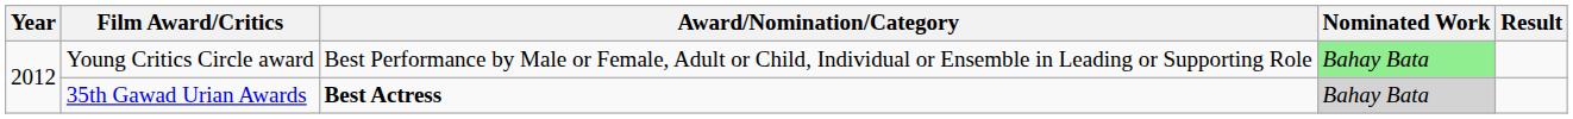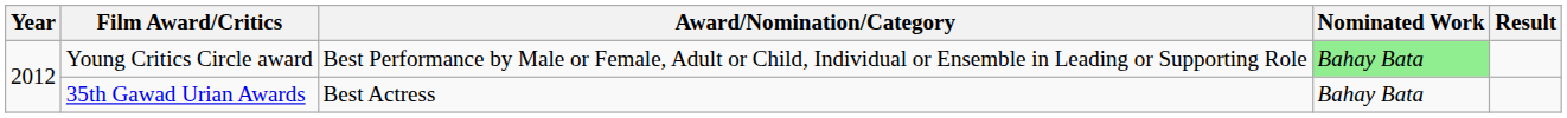35th Gawad Urian Awards | Award/Nomination/Category: bold -> normal
35th Gawad Urian Awards | Nominated Work: lightgrey background -> no background
